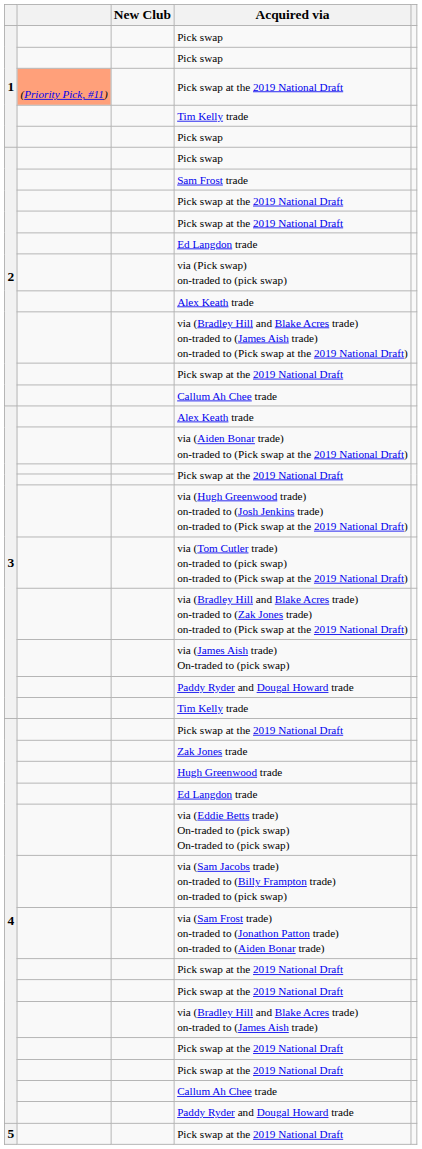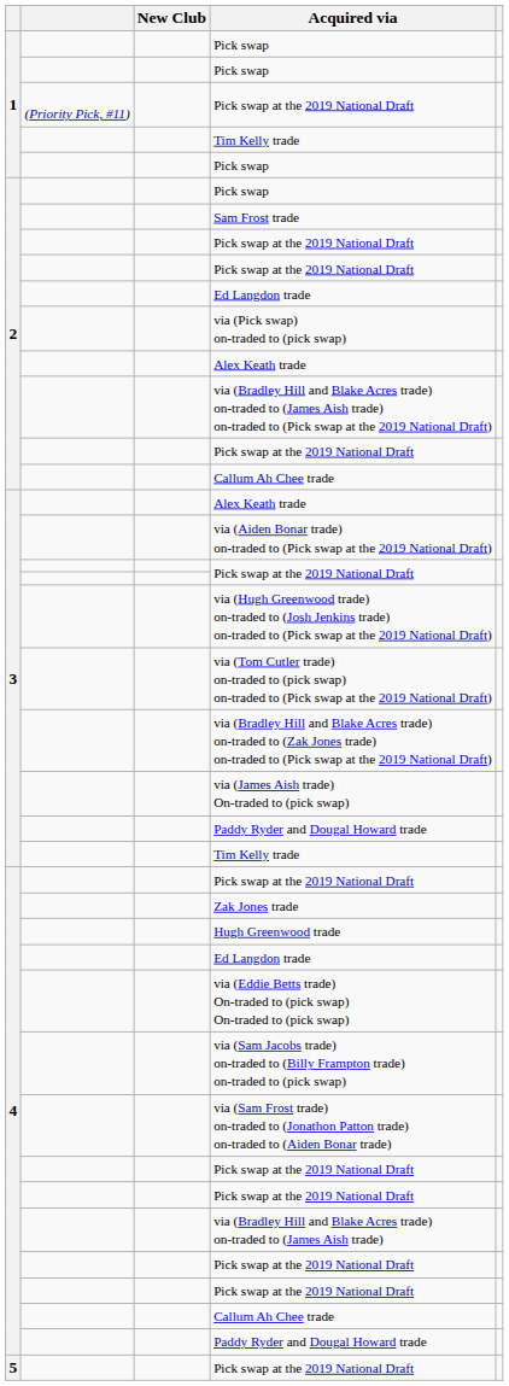1 / Pick swap at the 2019 National Draft | column 2: lightsalmon background -> no background
